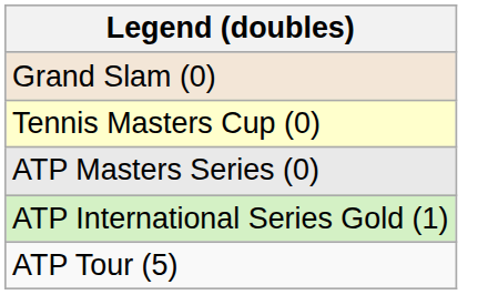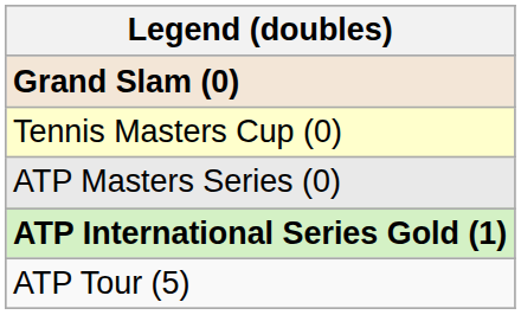row 2 | column 1: normal -> bold
row 5 | column 1: normal -> bold
